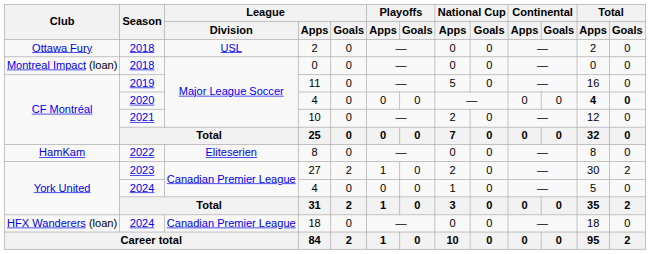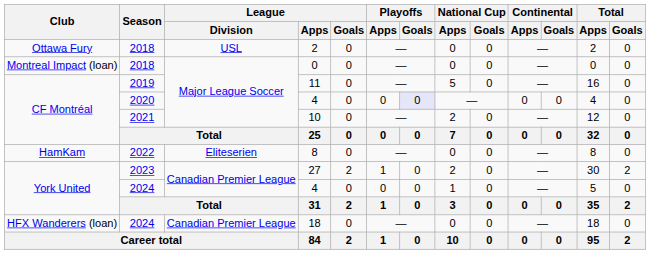2020 / 4 | Playoffs / Goals: no background -> lavender background
2020 / 4 | Total / Apps: bold -> normal
2020 / 4 | Total / Goals: bold -> normal
